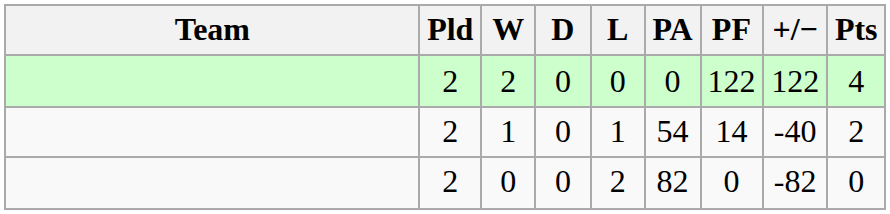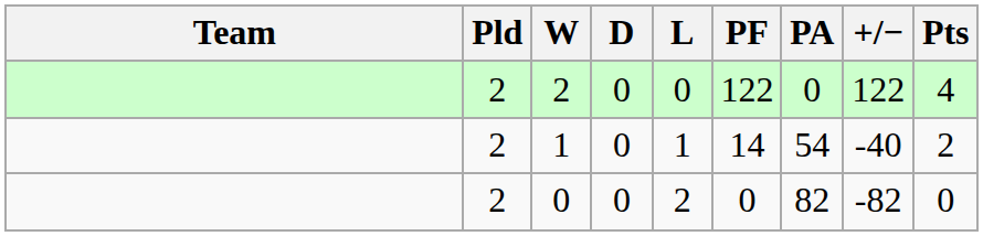columns swapped: PF <-> PA
